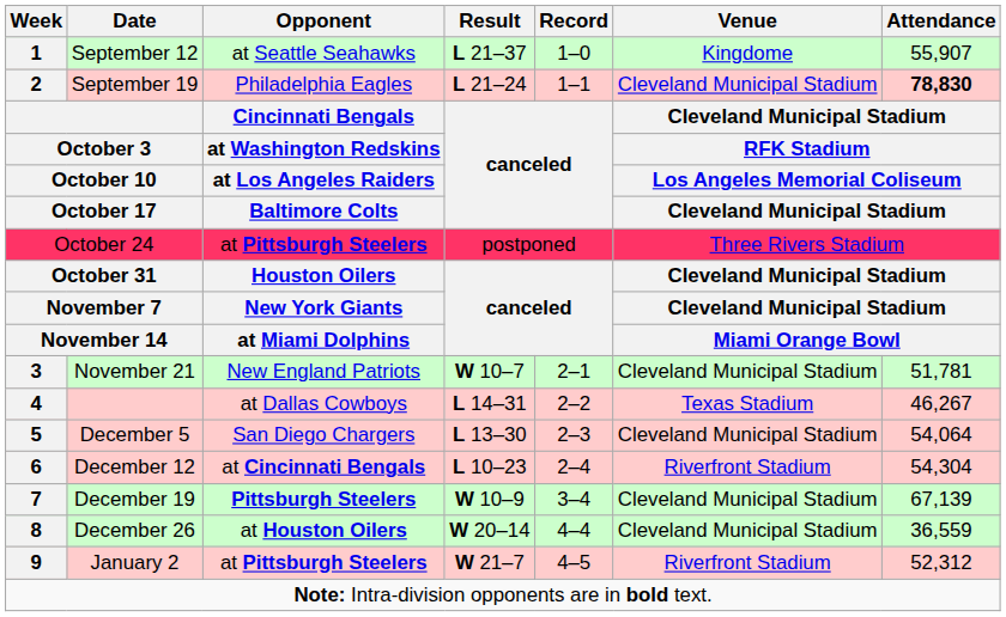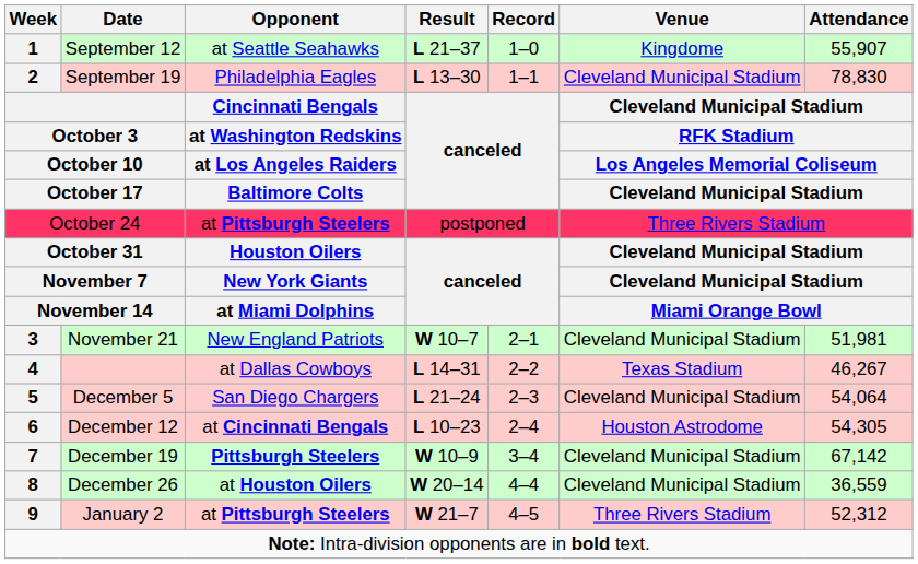September 19 | Result: L 21–24 -> L 13–30
September 19 | Attendance: bold -> normal
November 21 | Attendance: 51,781 -> 51,981
December 5 | Result: L 13–30 -> L 21–24
December 12 | Venue: Riverfront Stadium -> Houston Astrodome
December 12 | Attendance: 54,304 -> 54,305
December 19 | Attendance: 67,139 -> 67,142
January 2 | Venue: Riverfront Stadium -> Three Rivers Stadium
